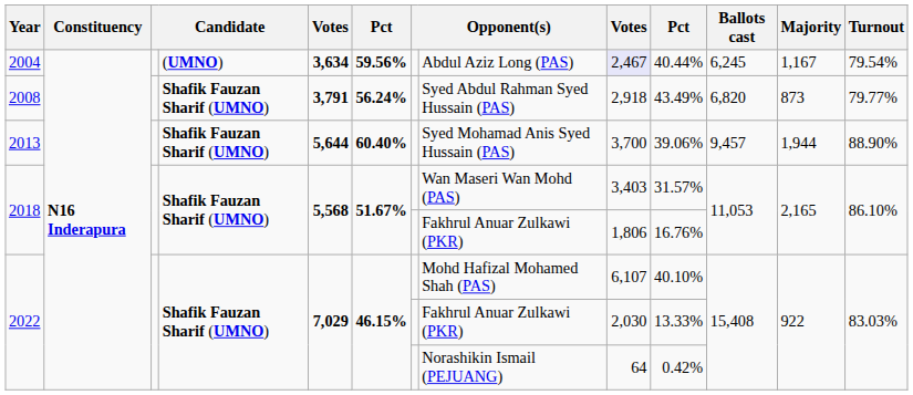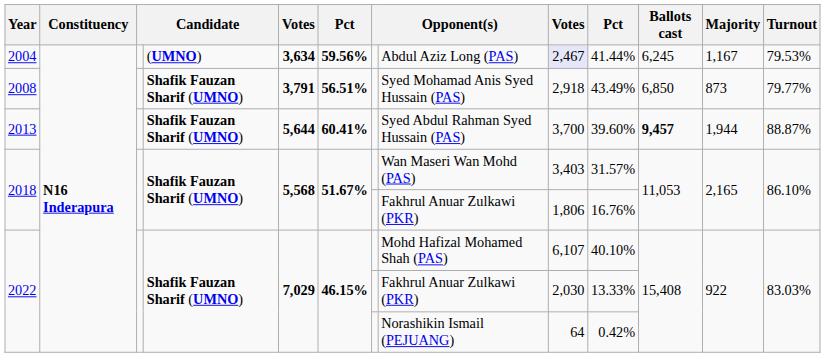2004 | column 10: 40.44% -> 41.44%
2004 | Turnout: 79.54% -> 79.53%
2008 | column 6: 56.24% -> 56.51%
2008 | column 8: Syed Abdul Rahman Syed Hussain (PAS) -> Syed Mohamad Anis Syed Hussain (PAS)
2008 | Ballots cast: 6,820 -> 6,850
2013 | column 6: 60.40% -> 60.41%
2013 | column 8: Syed Mohamad Anis Syed Hussain (PAS) -> Syed Abdul Rahman Syed Hussain (PAS)
2013 | column 10: 39.06% -> 39.60%
2013 | Ballots cast: normal -> bold
2013 | Turnout: 88.90% -> 88.87%
